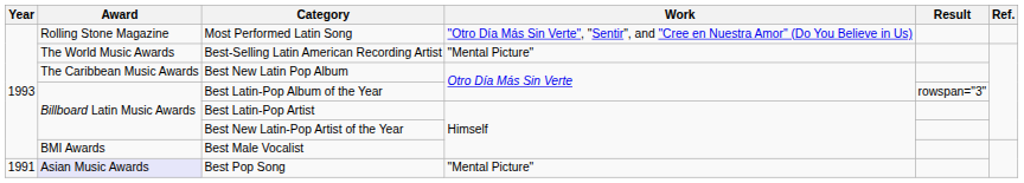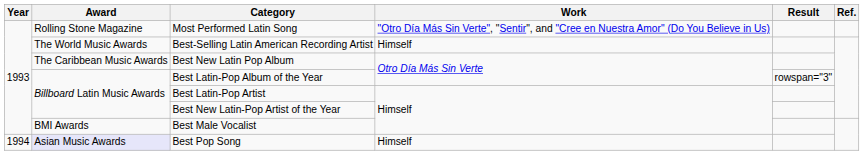Best-Selling Latin American Recording Artist | Work: "Mental Picture" -> Himself
Best Pop Song | Year: 1991 -> 1994
Best Pop Song | Work: "Mental Picture" -> Himself
